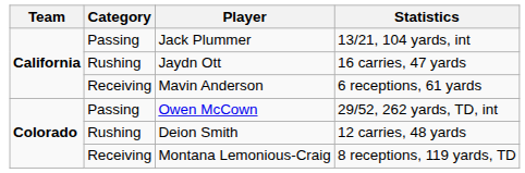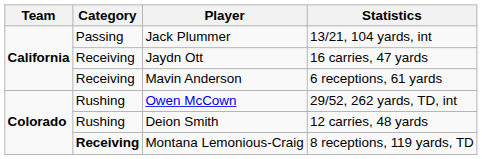Jaydn Ott | Category: Rushing -> Receiving
Owen McCown | Category: Passing -> Rushing
Montana Lemonious-Craig | Category: normal -> bold
